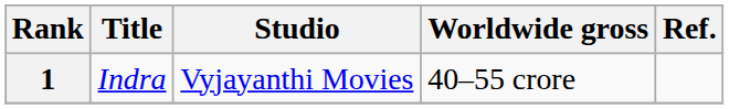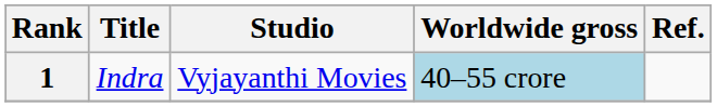1 | Worldwide gross: no background -> lightblue background
